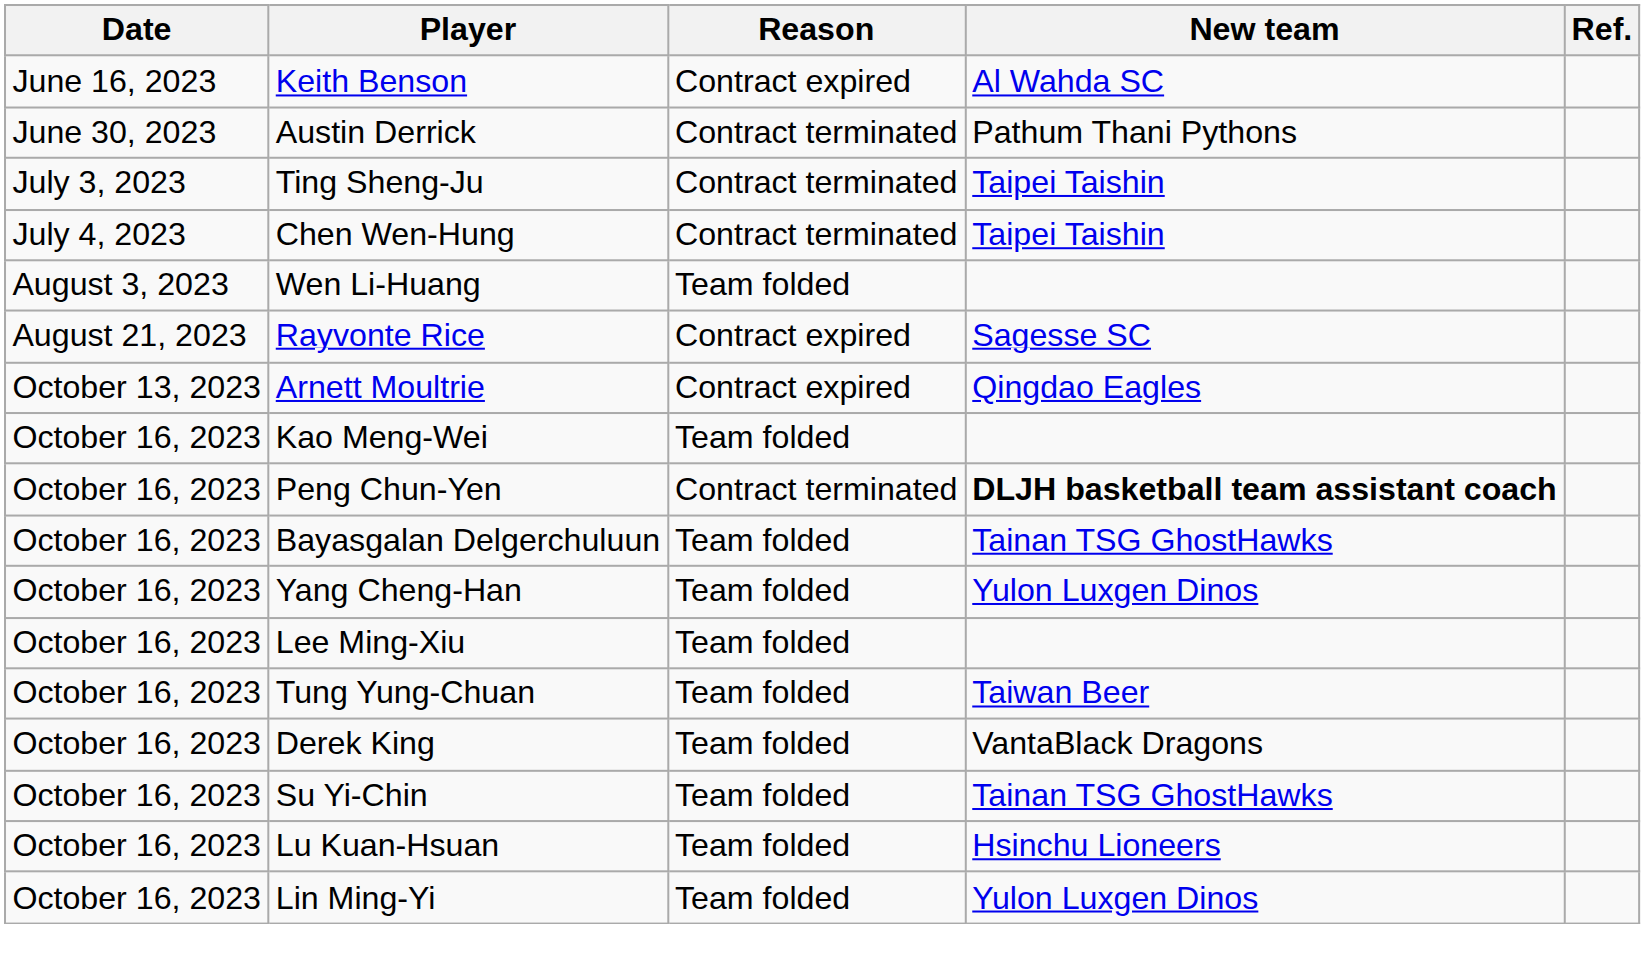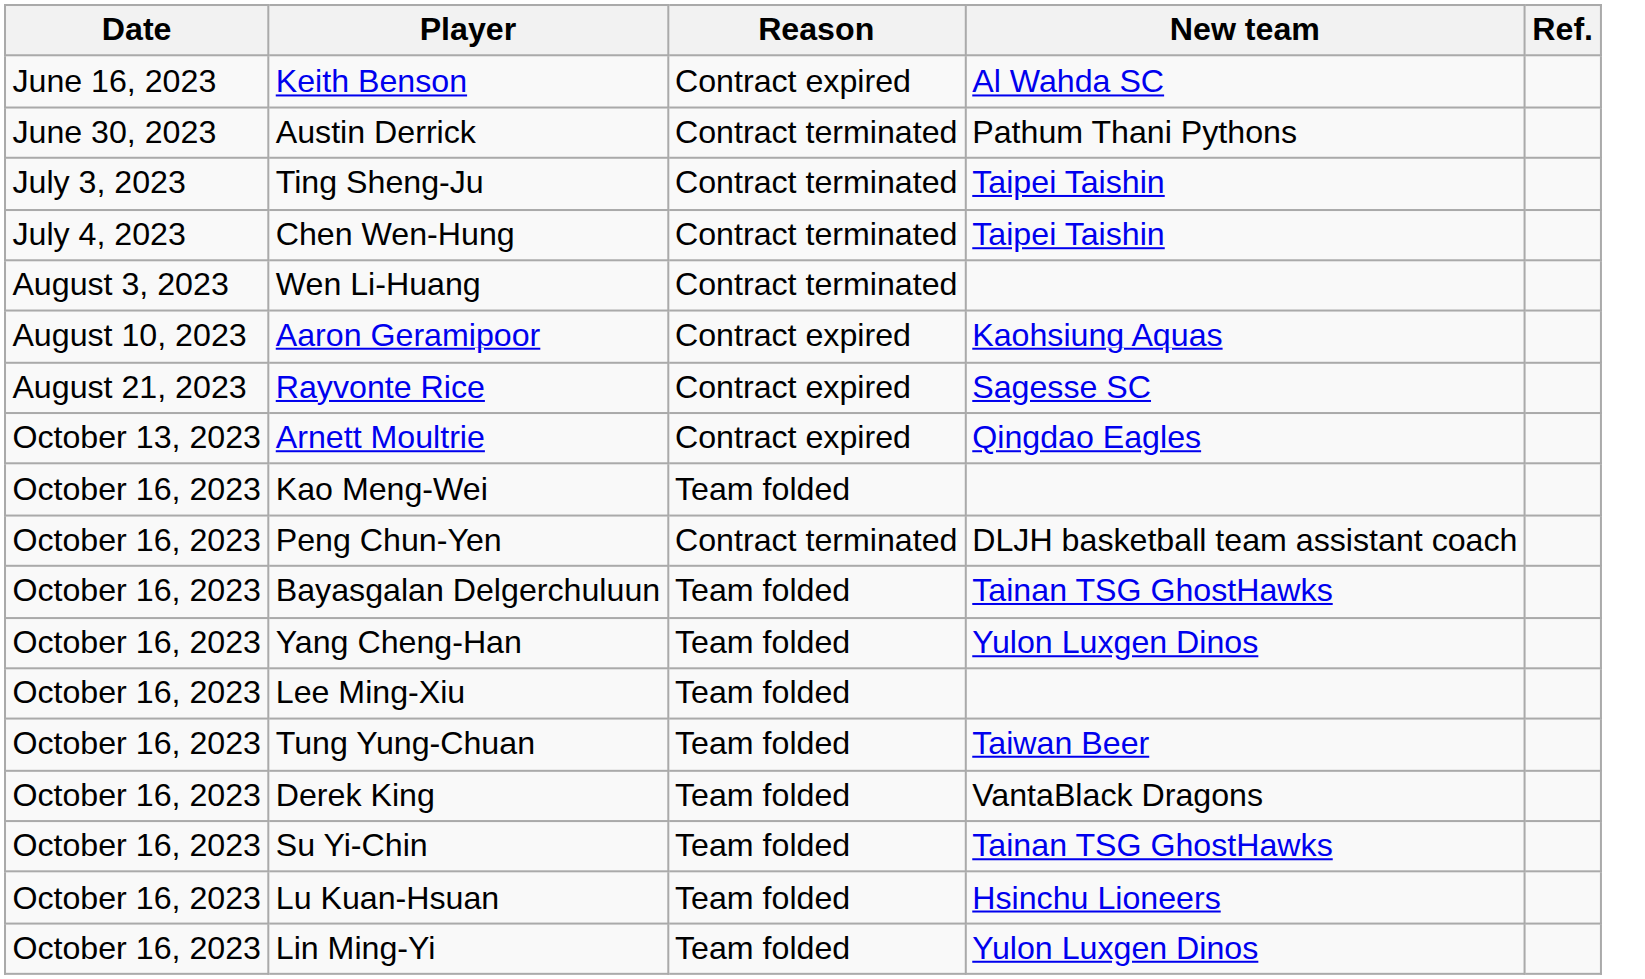Wen Li-Huang | Reason: Team folded -> Contract terminated
+ row: August 10, 2023 | Aaron Geramipoor | Contract expired | Kaohsiung Aquas
Peng Chun-Yen | New team: bold -> normal
